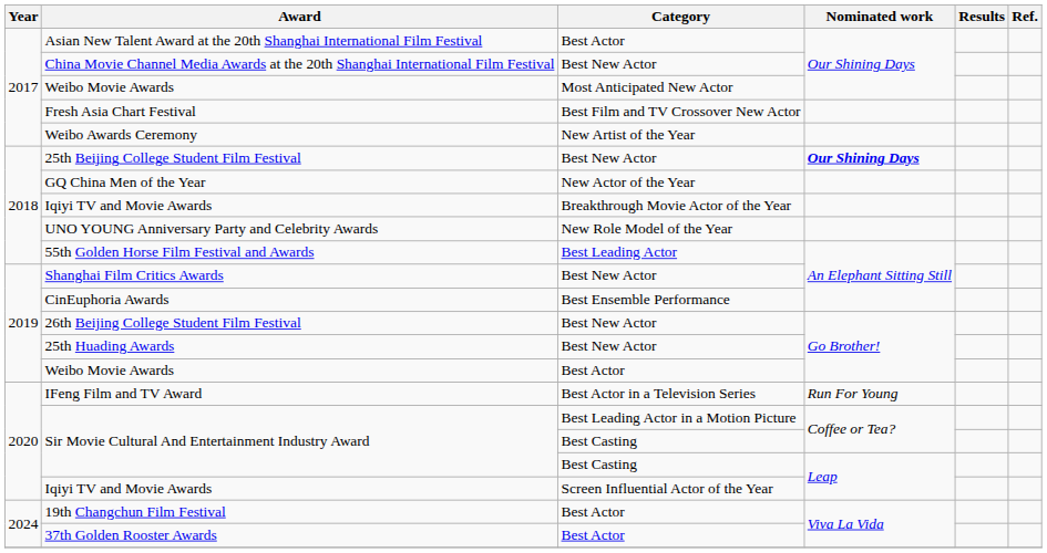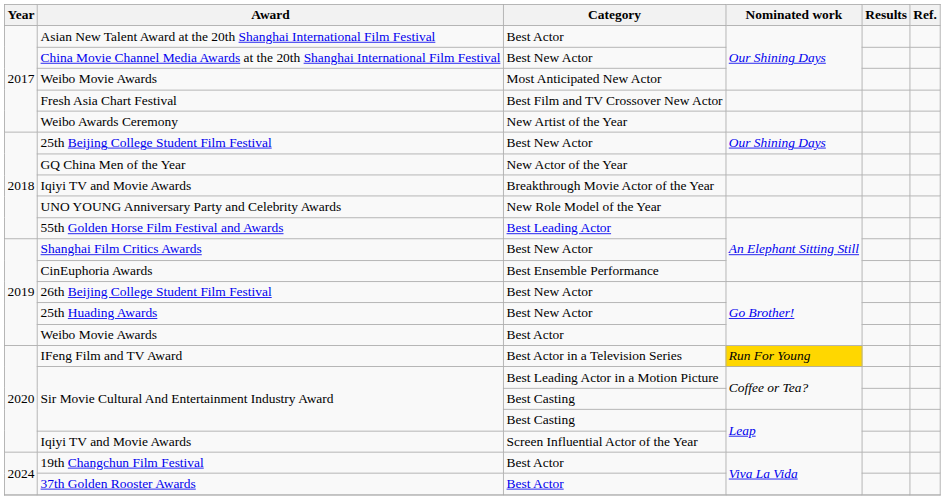25th Beijing College Student Film Festival | Nominated work: bold -> normal
IFeng Film and TV Award | Nominated work: no background -> gold background
